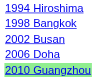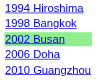2002 Busan | column 1: no background -> lightgreen background
2010 Guangzhou | column 1: lightgreen background -> no background
